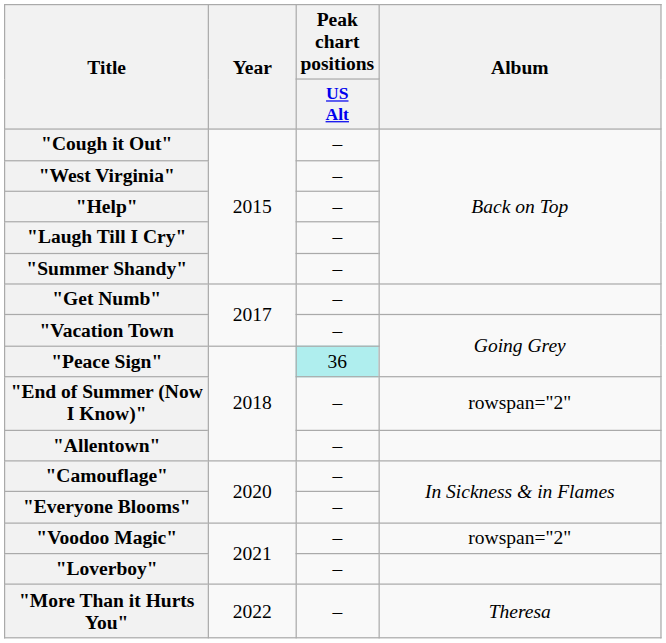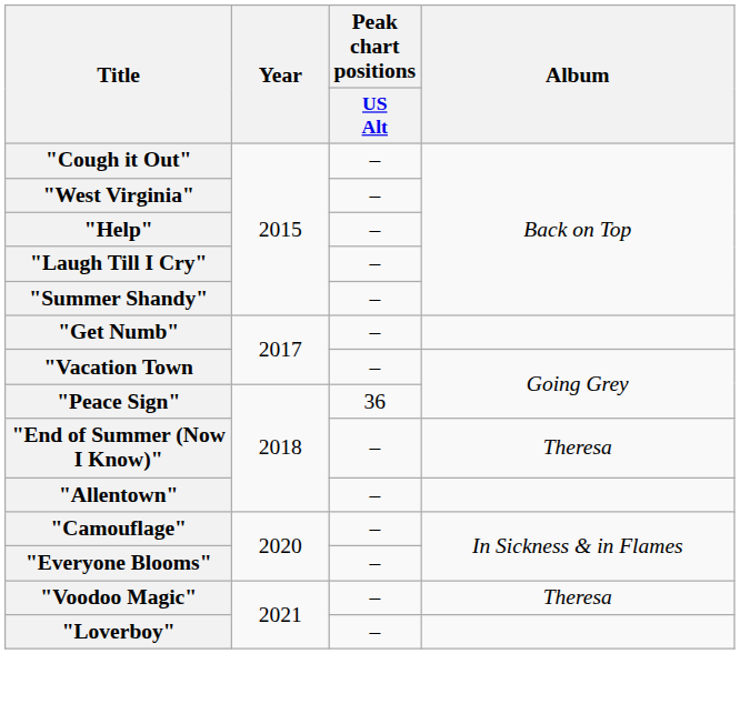"Peace Sign" | Peak chart positions / US Alt: paleturquoise background -> no background
"End of Summer (Now I Know)" | Album: rowspan="2" -> Theresa
"Voodoo Magic" | Album: rowspan="2" -> Theresa
- row: "More Than it Hurts You" | 2022 | – | Theresa
